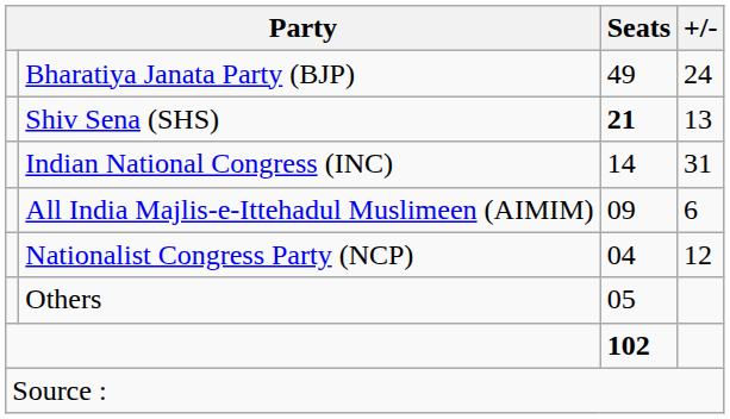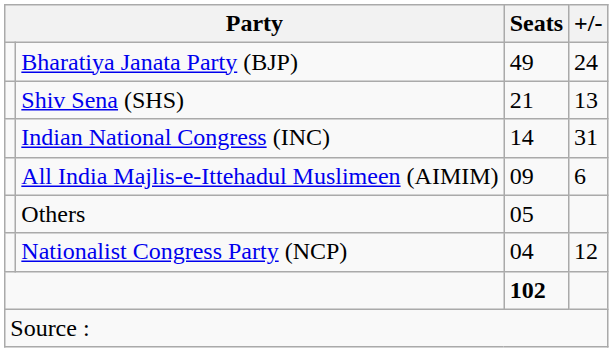Shiv Sena (SHS) | Seats: bold -> normal
rows swapped: Nationalist Congress Party (NCP) <-> Others
